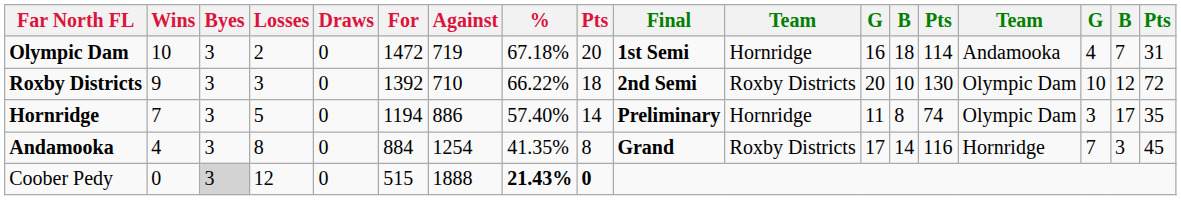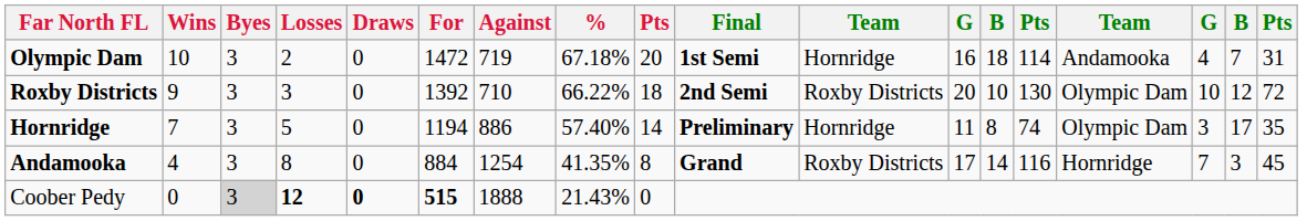Coober Pedy | Losses: normal -> bold
Coober Pedy | Draws: normal -> bold
Coober Pedy | For: normal -> bold
Coober Pedy | %: bold -> normal
Coober Pedy | column 9: bold -> normal
